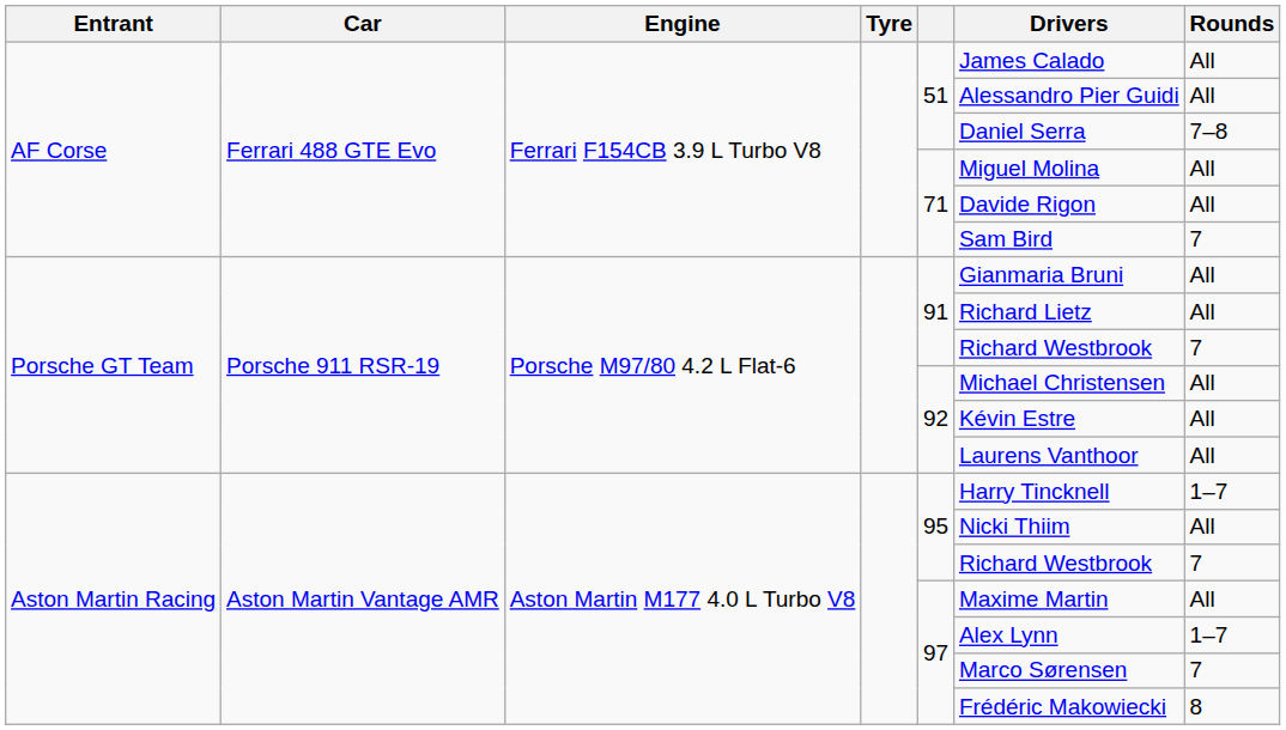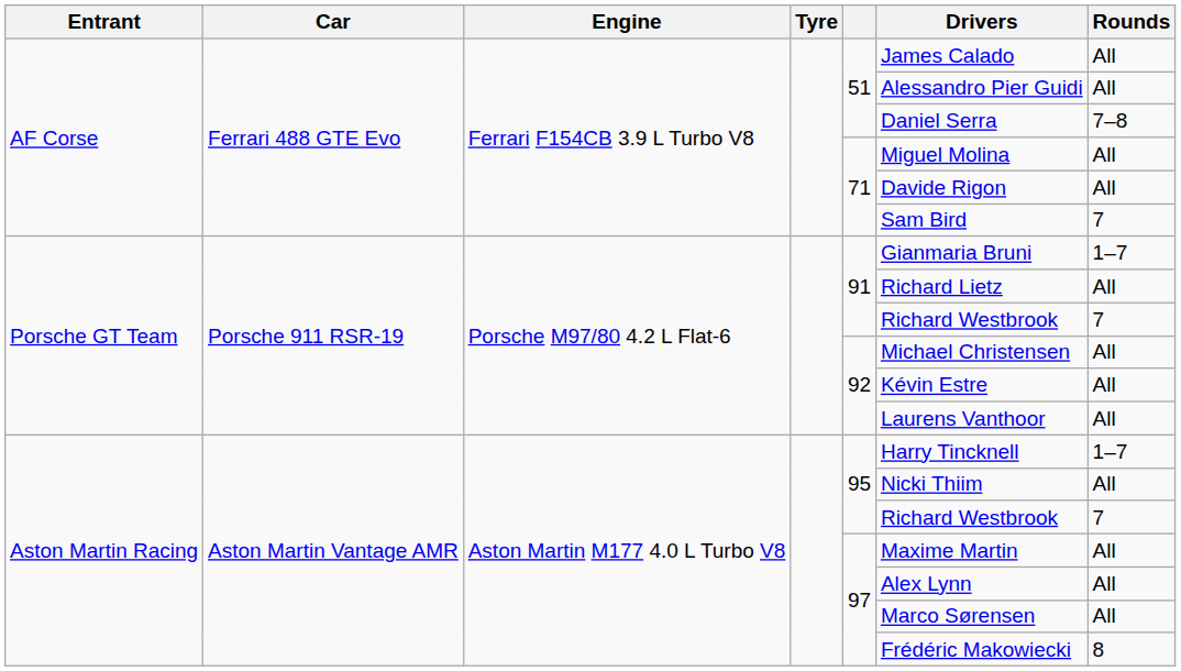row 8 | Rounds: All -> 1–7
row 18 | Rounds: 1–7 -> All
row 19 | Rounds: 7 -> All
